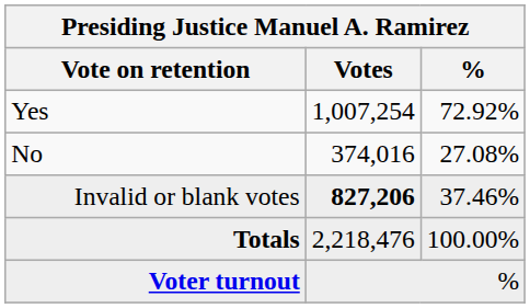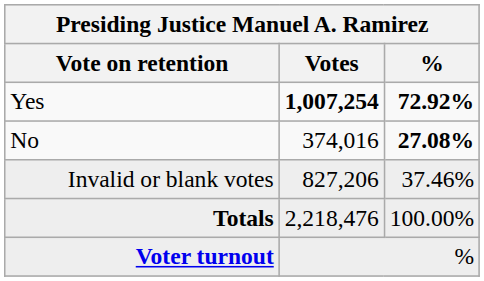Yes | Votes: normal -> bold
Yes | %: normal -> bold
No | %: normal -> bold
Invalid or blank votes | Votes: bold -> normal
